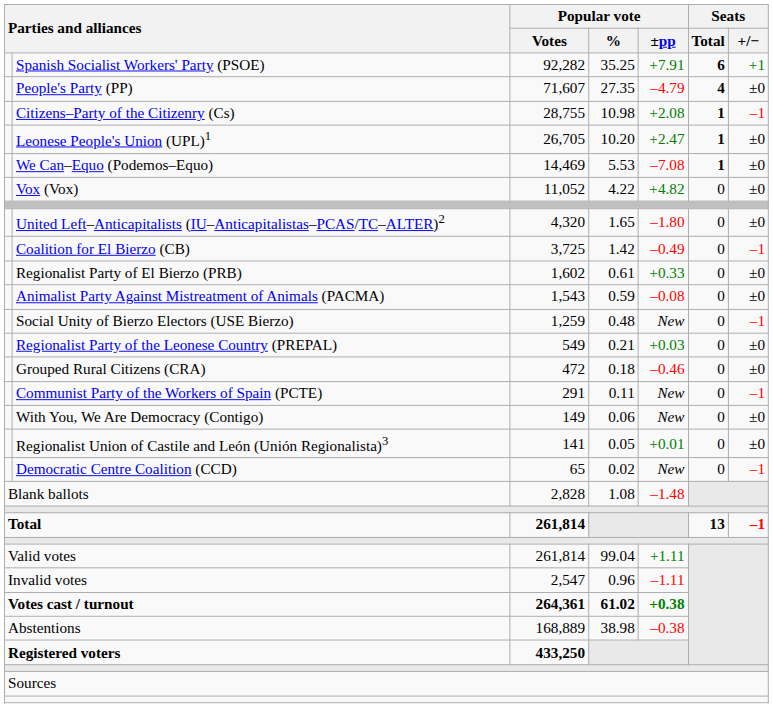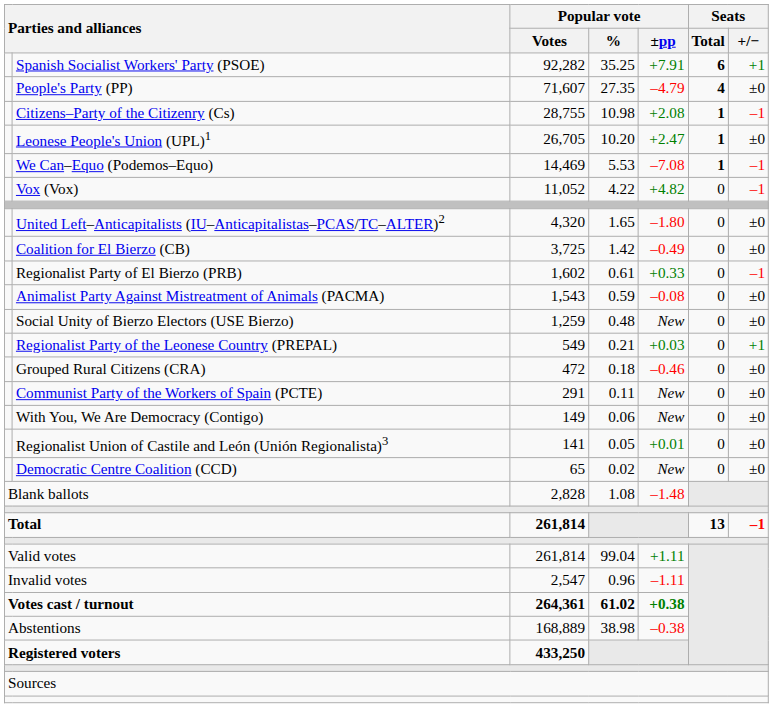We Can–Equo (Podemos–Equo) | Seats / +/−: ±0 -> –1
Vox (Vox) | Seats / +/−: ±0 -> –1
Coalition for El Bierzo (CB) | Seats / +/−: –1 -> ±0
Regionalist Party of El Bierzo (PRB) | Seats / +/−: ±0 -> –1
Social Unity of Bierzo Electors (USE Bierzo) | Seats / +/−: –1 -> ±0
Regionalist Party of the Leonese Country (PREPAL) | Seats / +/−: ±0 -> +1
Communist Party of the Workers of Spain (PCTE) | Seats / +/−: –1 -> ±0
Democratic Centre Coalition (CCD) | Seats / +/−: –1 -> ±0
